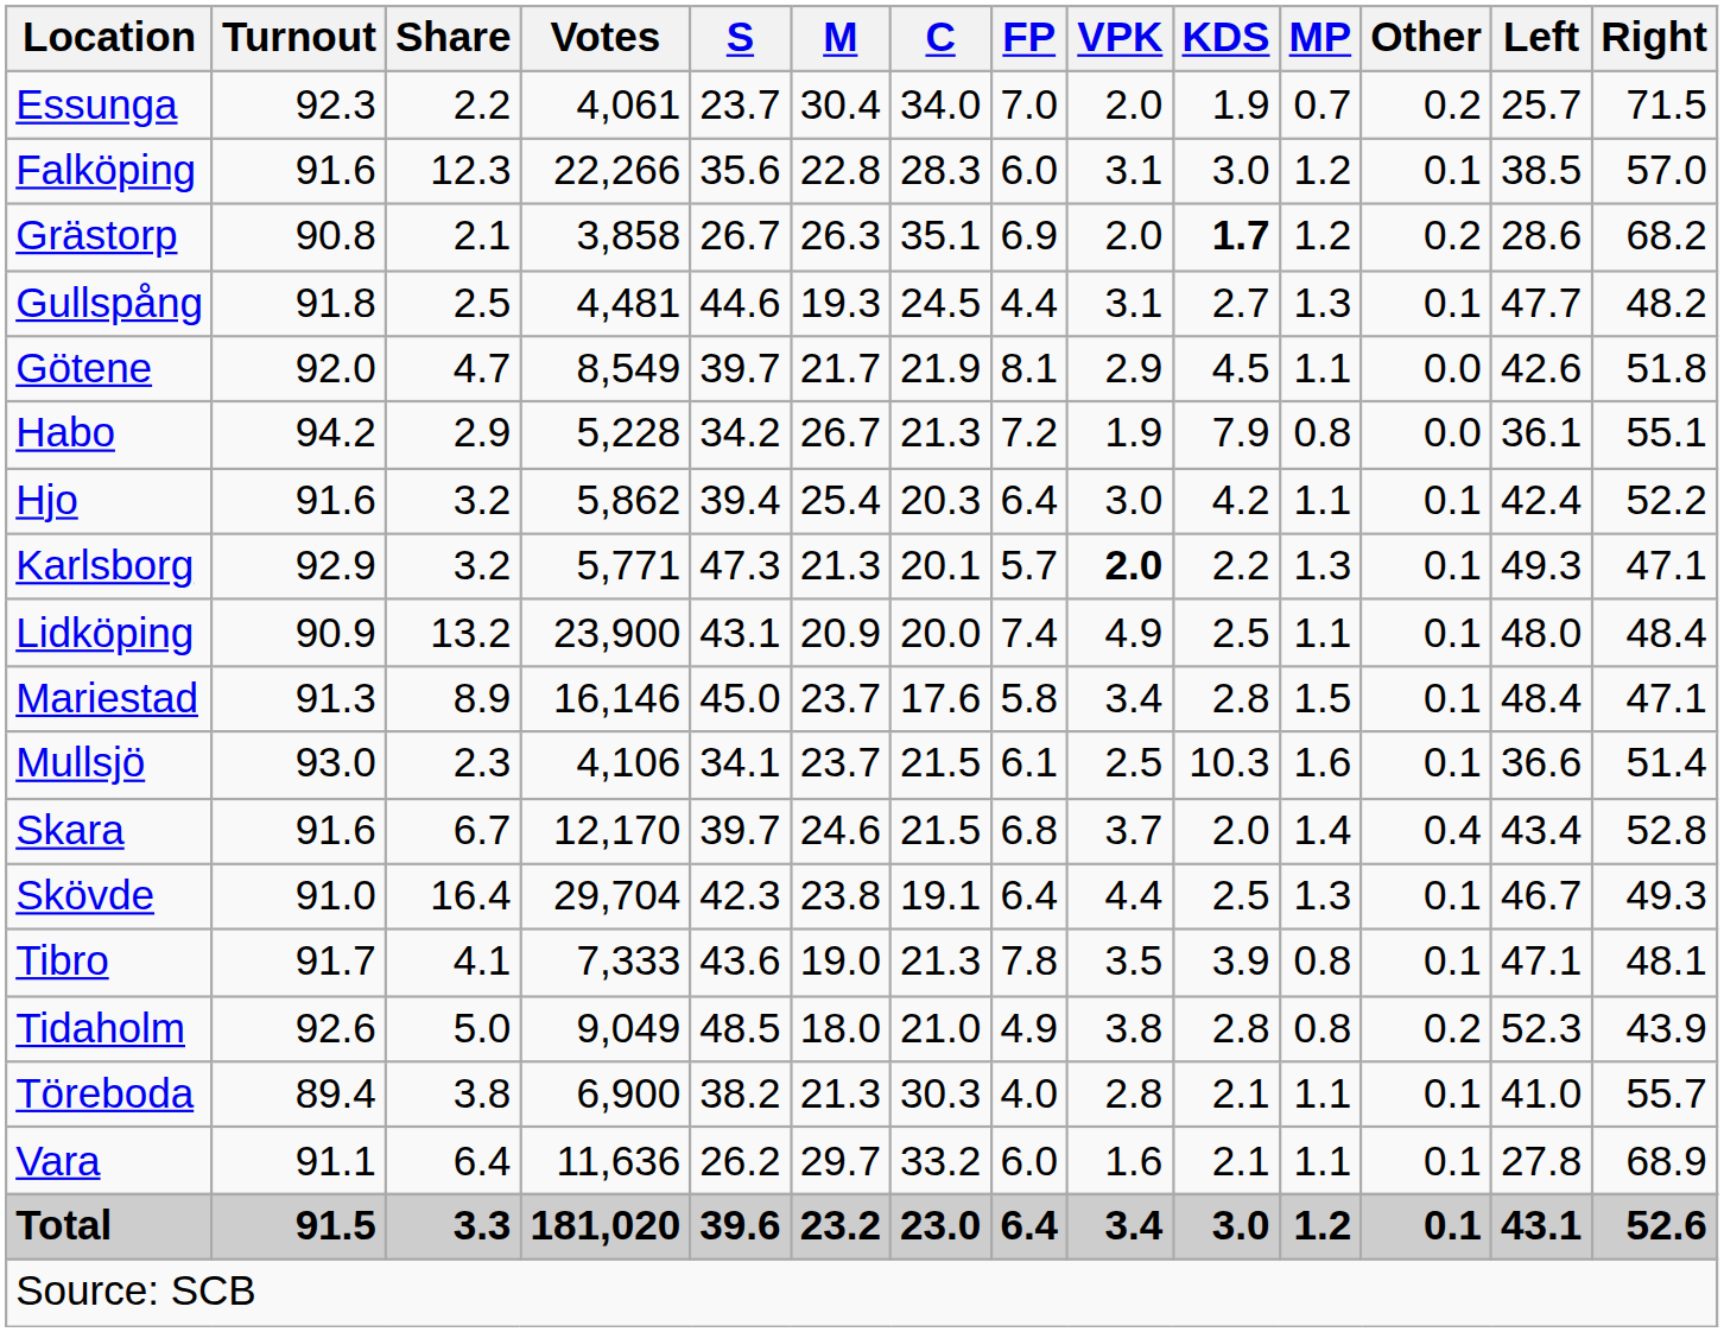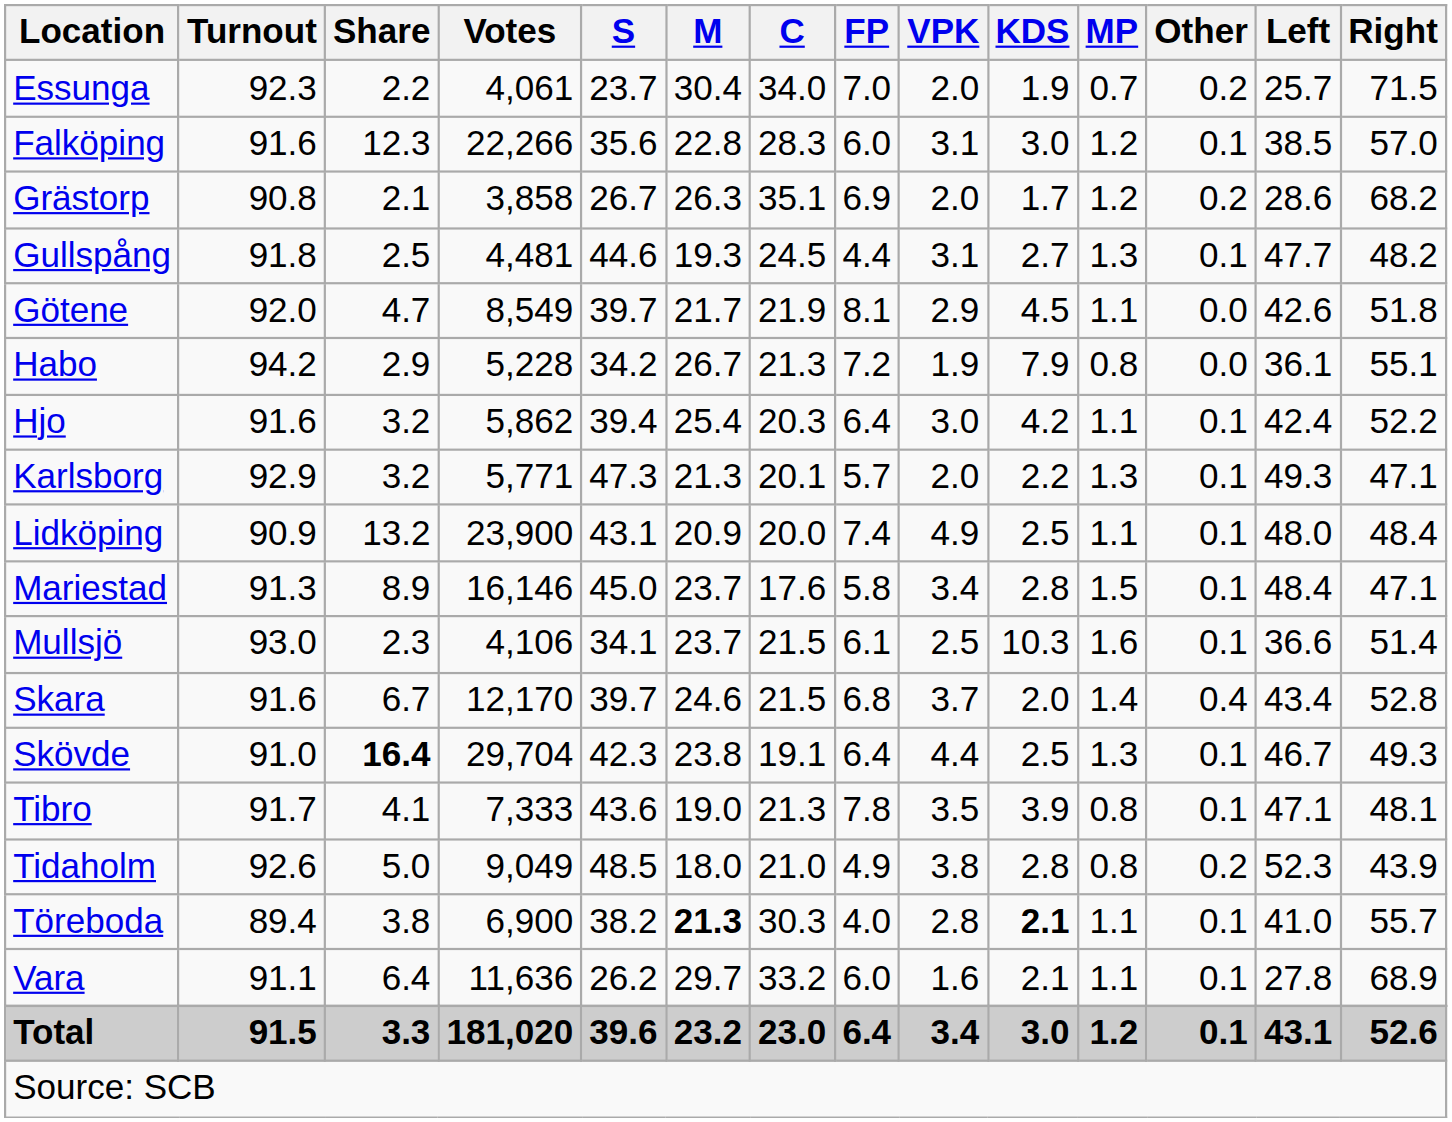Grästorp | KDS: bold -> normal
Karlsborg | VPK: bold -> normal
Skövde | Share: normal -> bold
Töreboda | M: normal -> bold
Töreboda | KDS: normal -> bold
